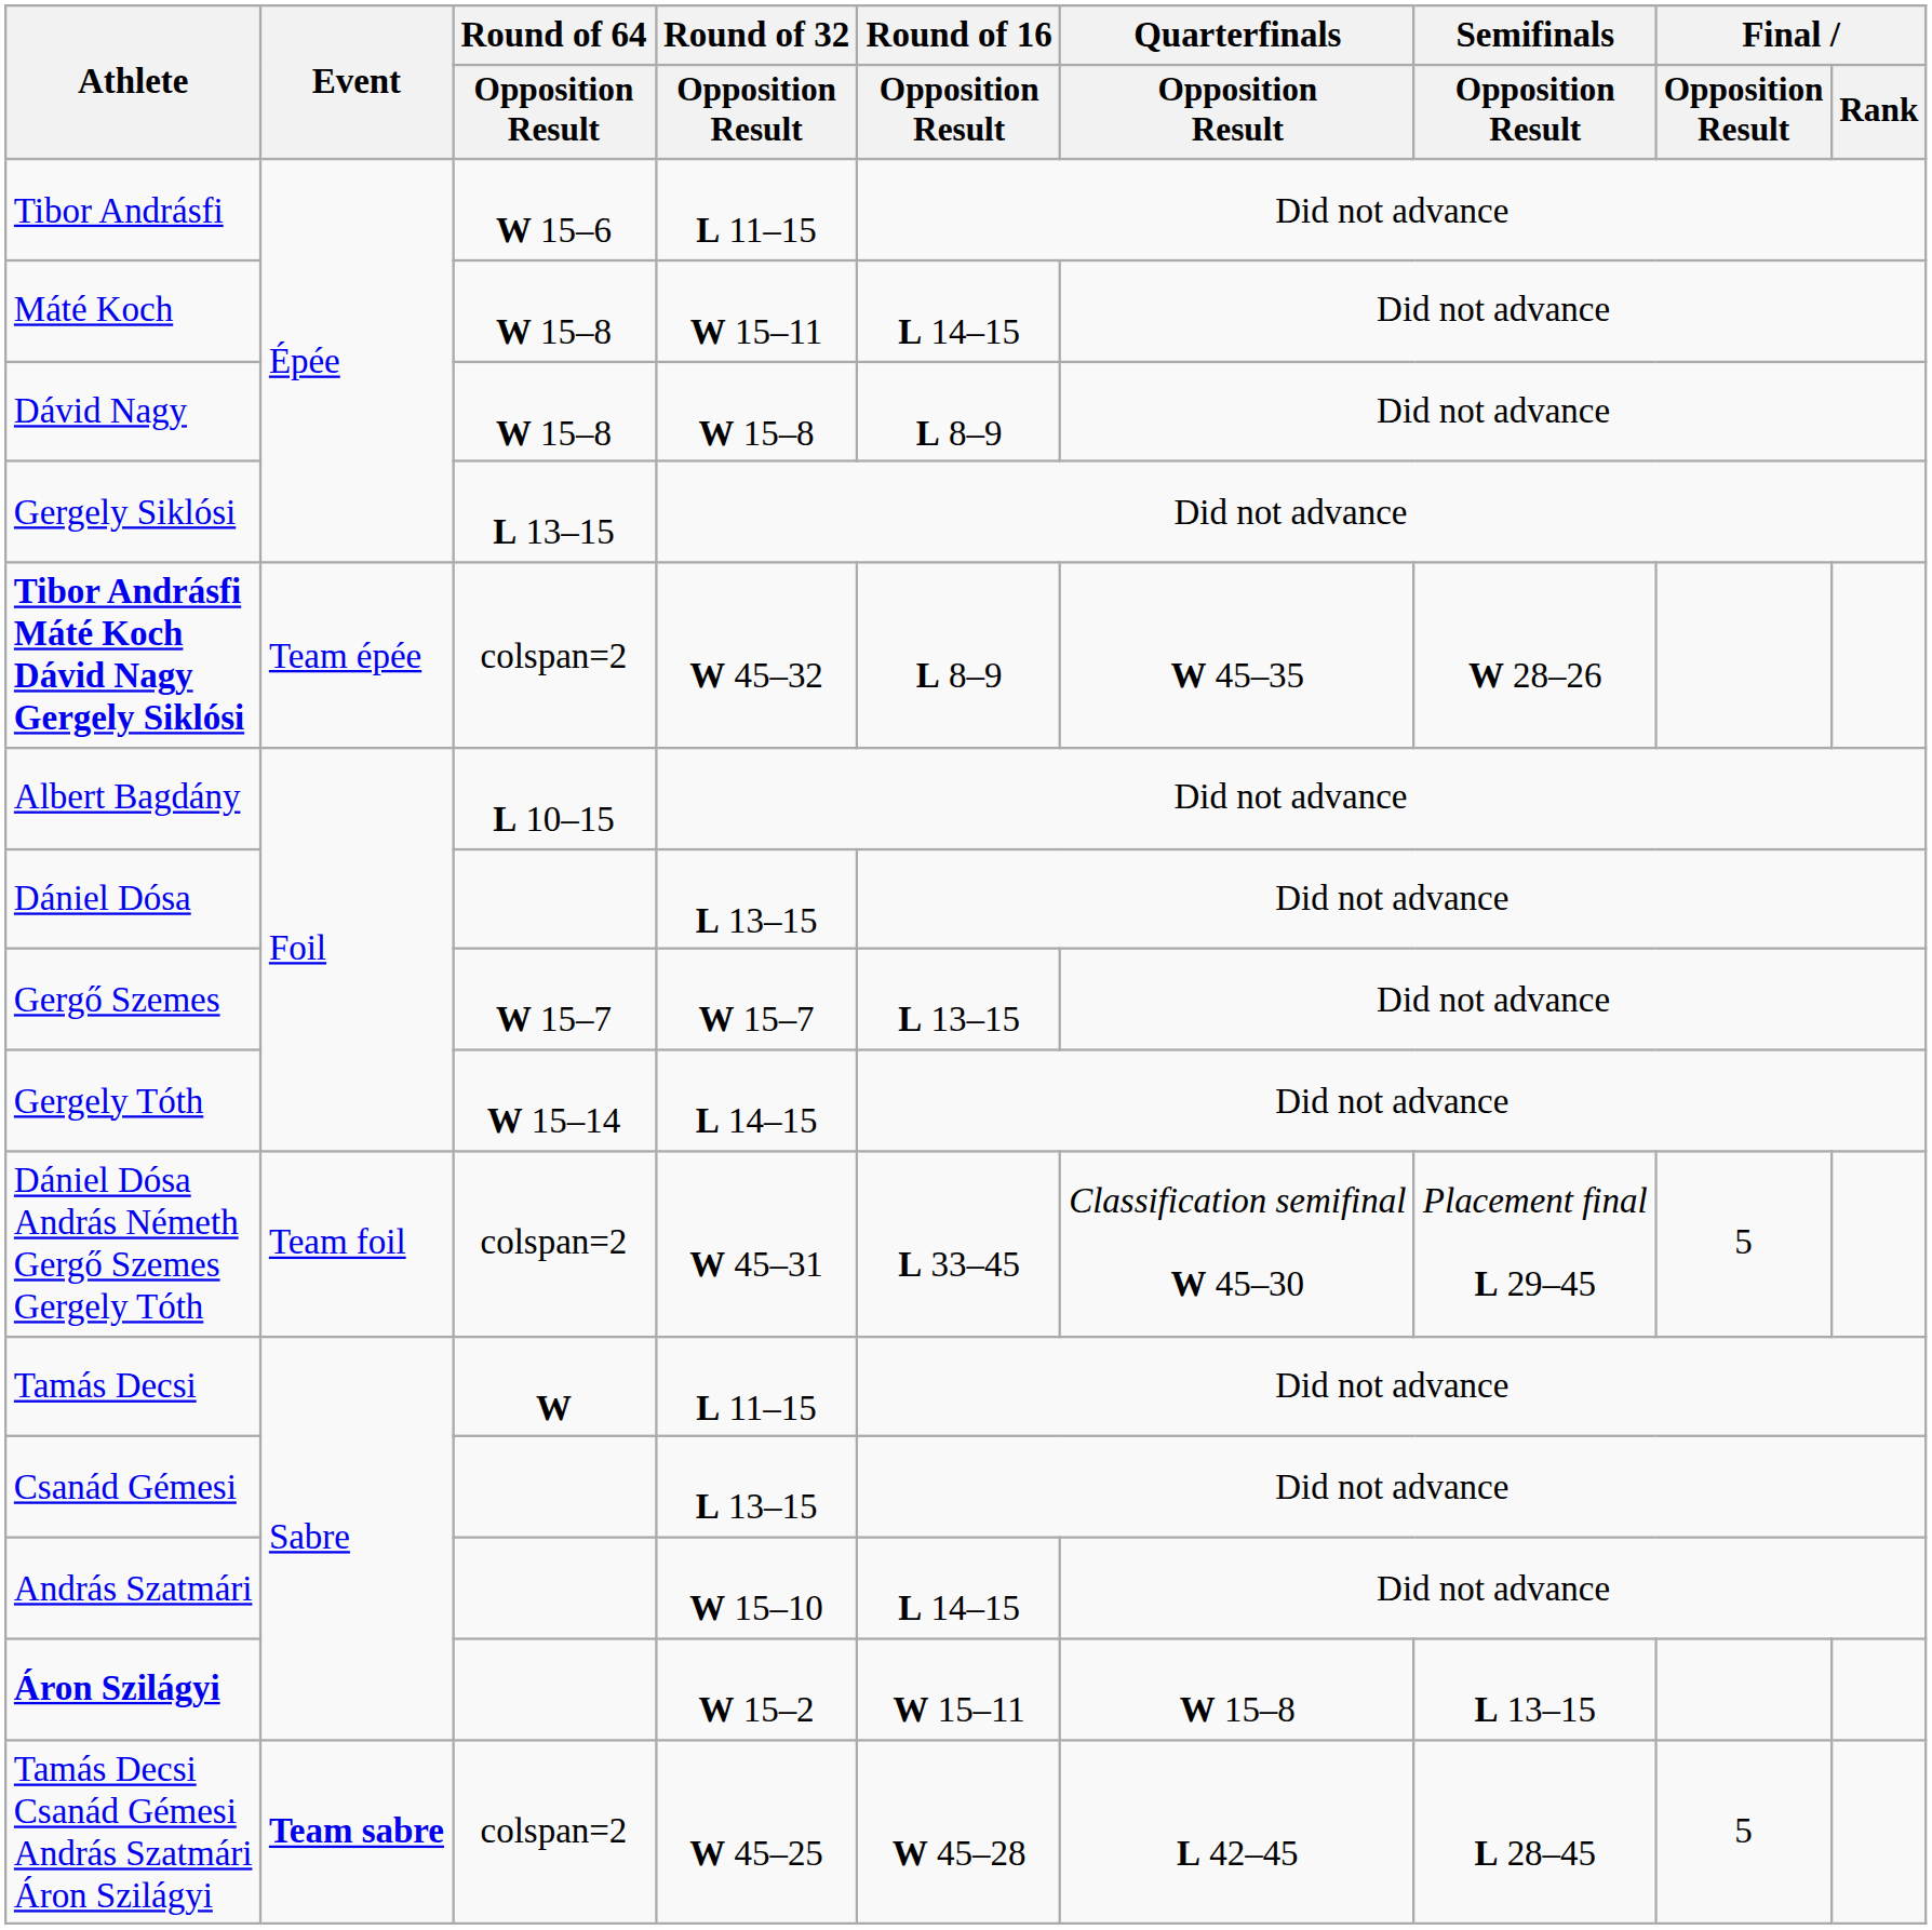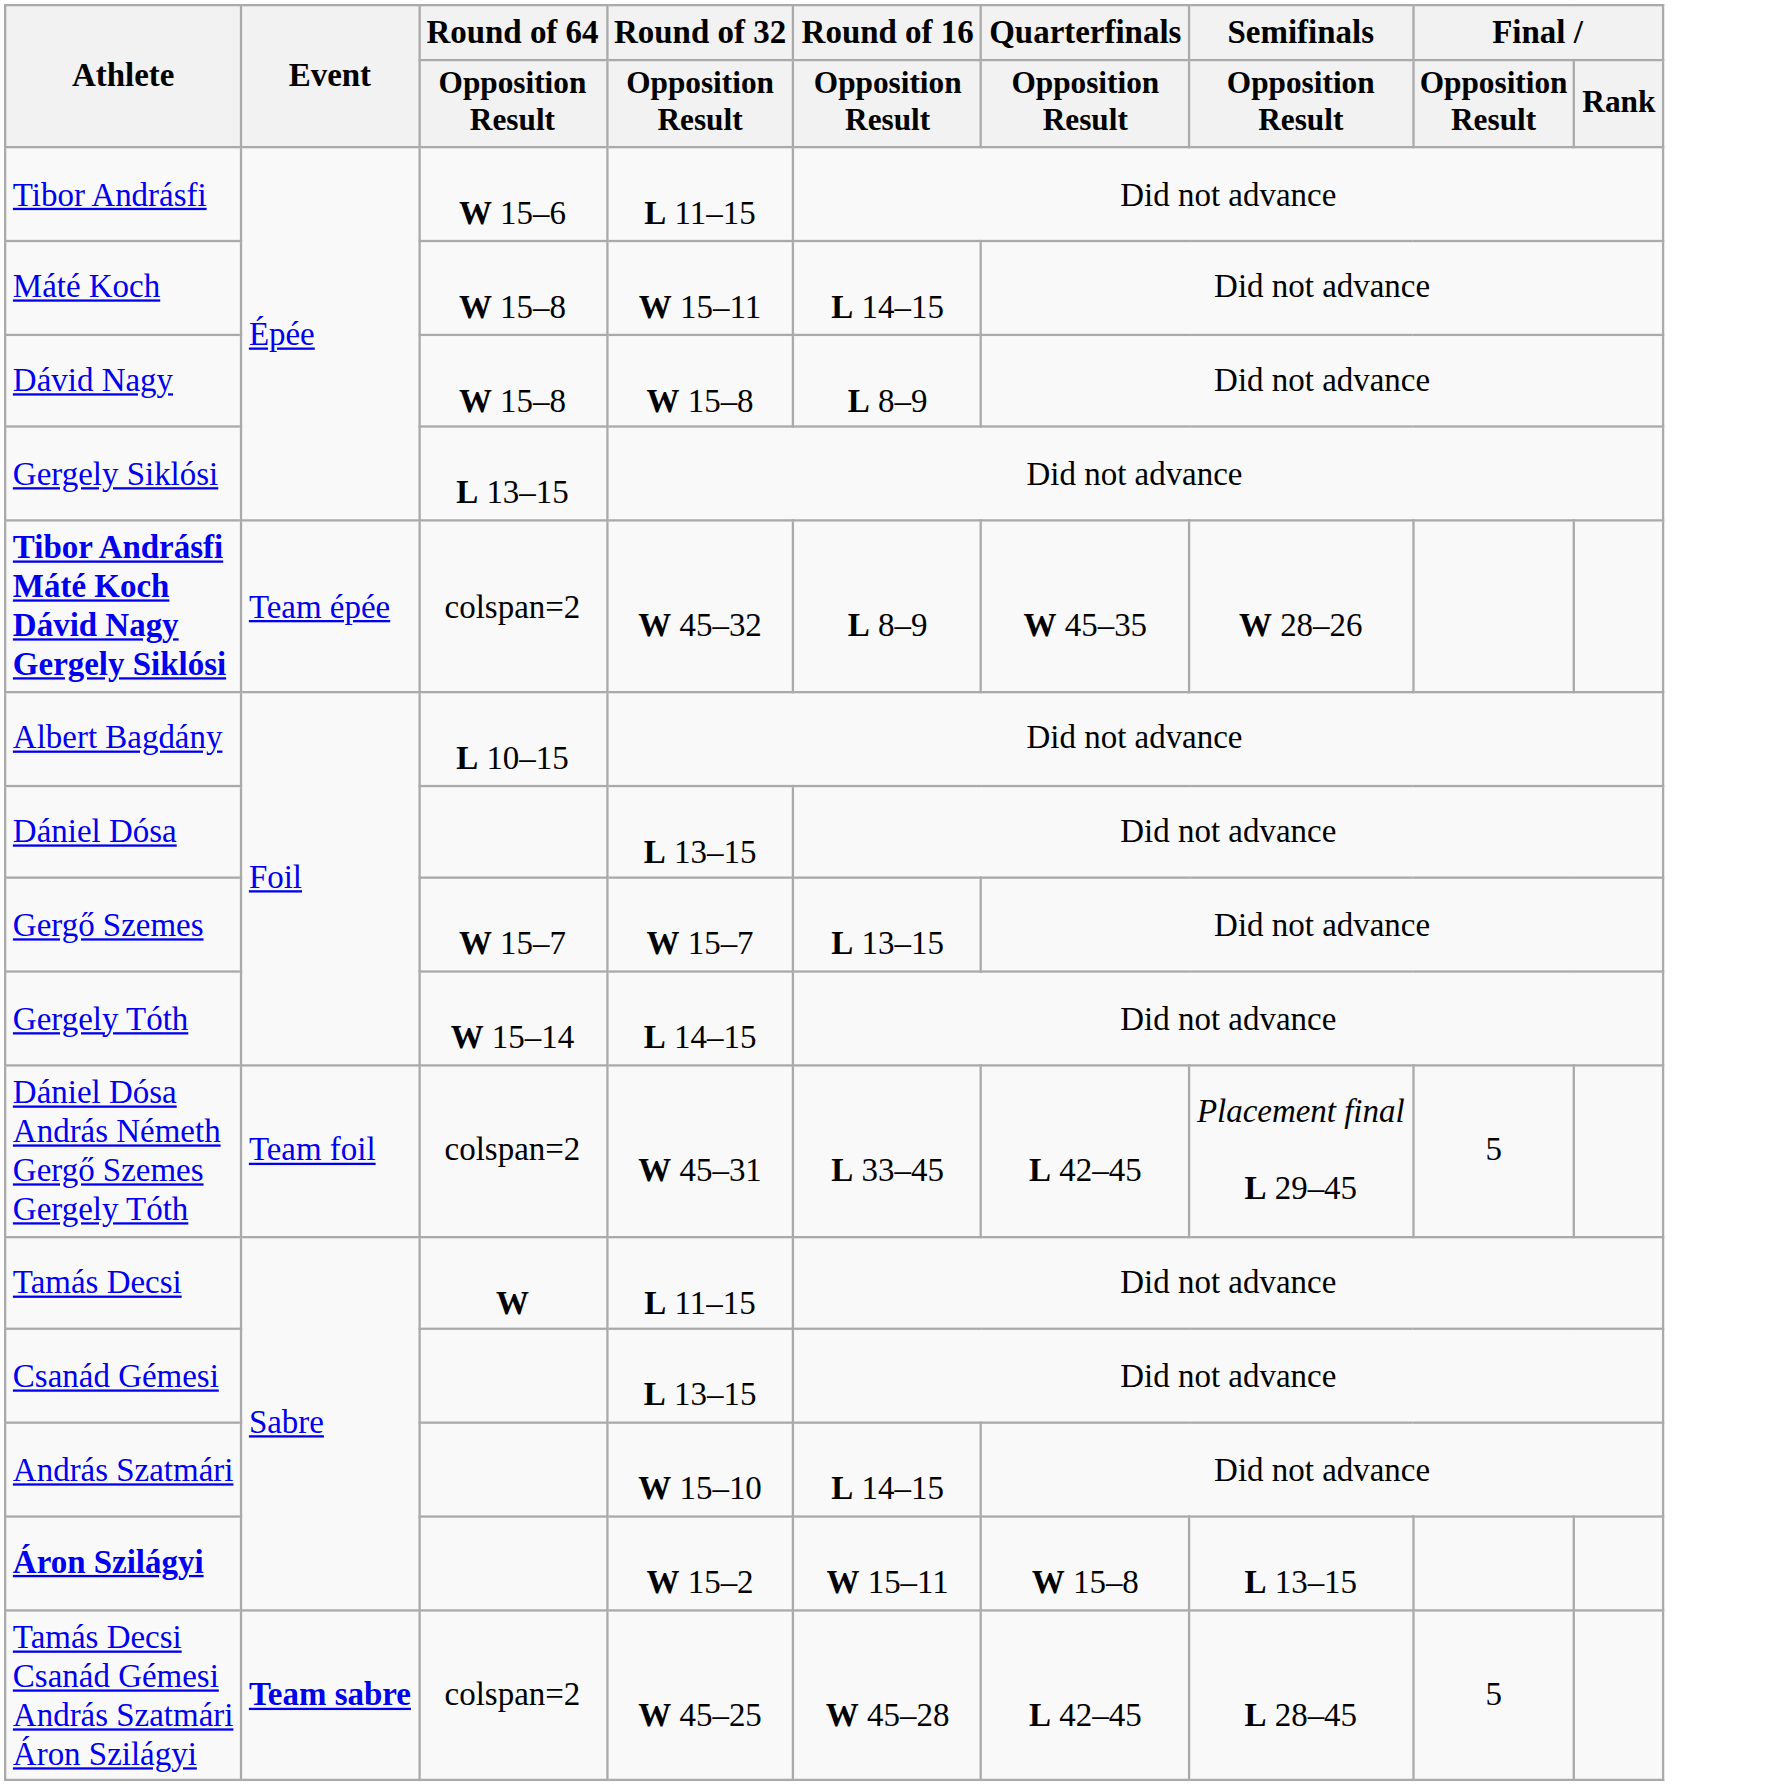Dániel Dósa András Németh Gergő Szemes Gergely Tóth | Quarterfinals / Opposition Result: Classification semifinal W 45–30 -> L 42–45
